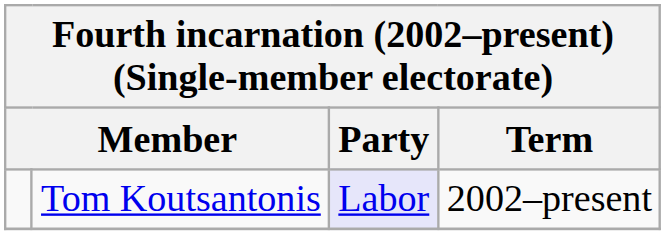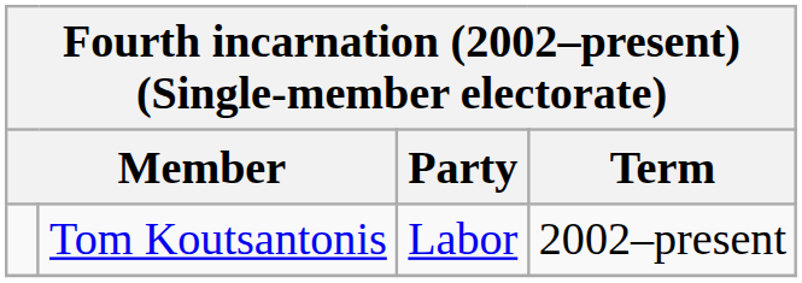Tom Koutsantonis | Party: lavender background -> no background
